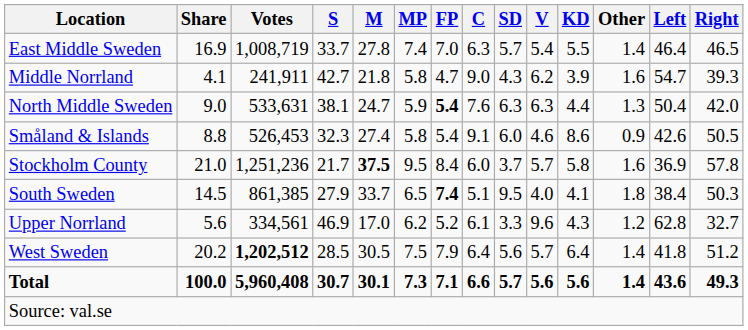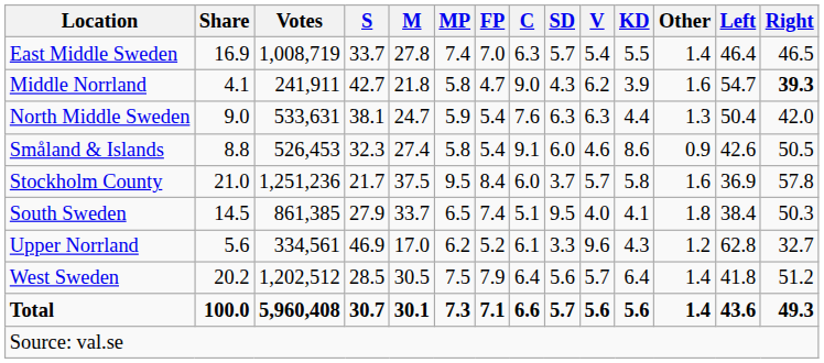Middle Norrland | Right: normal -> bold
North Middle Sweden | FP: bold -> normal
Stockholm County | M: bold -> normal
South Sweden | FP: bold -> normal
West Sweden | Votes: bold -> normal
